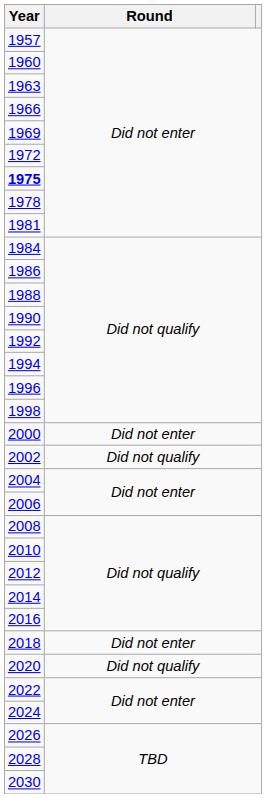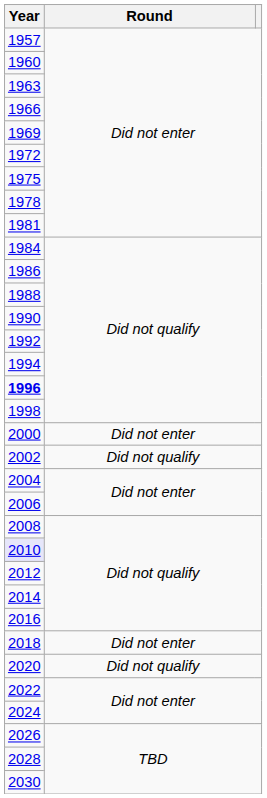1975 | Year: bold -> normal
1996 | Year: normal -> bold
2010 | Year: no background -> lavender background
